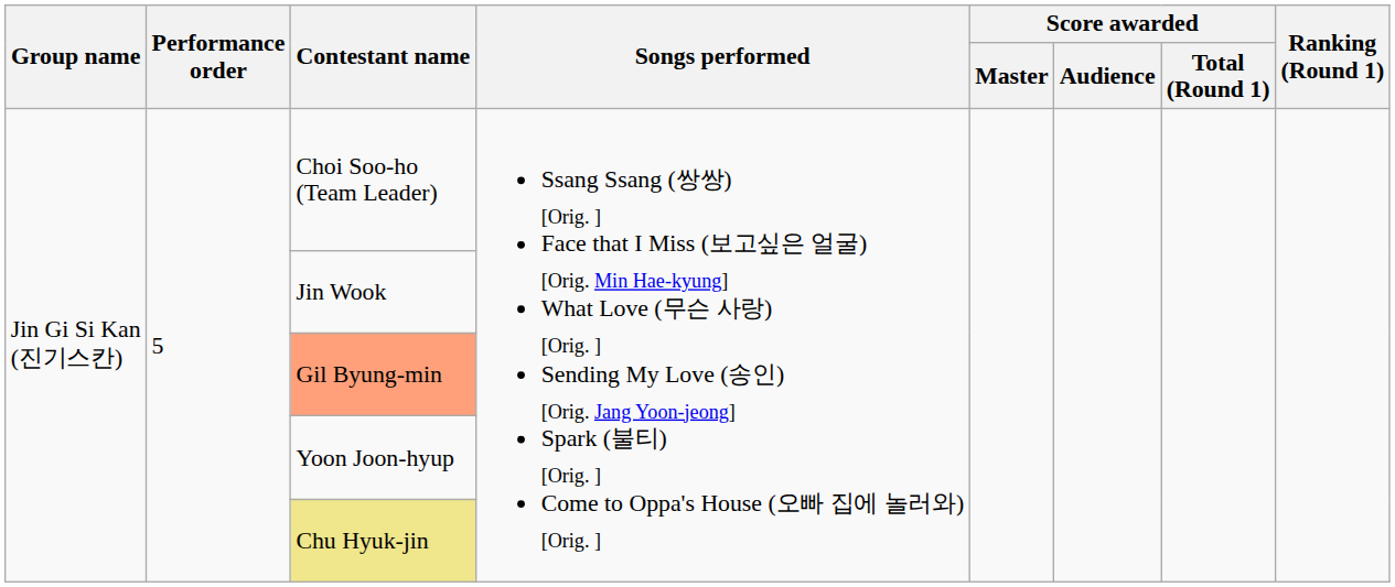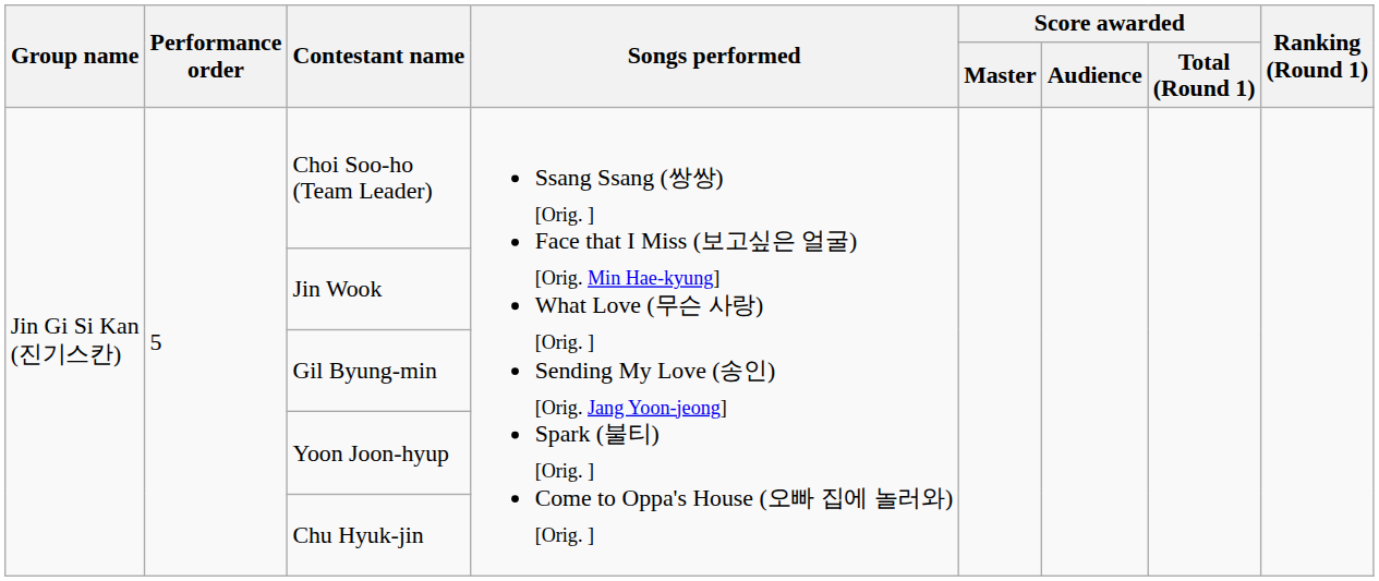Gil Byung-min | Contestant name: lightsalmon background -> no background
Chu Hyuk-jin | Contestant name: khaki background -> no background
